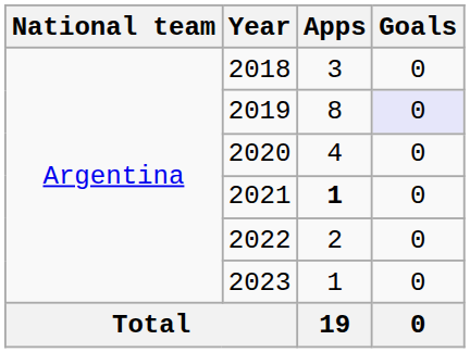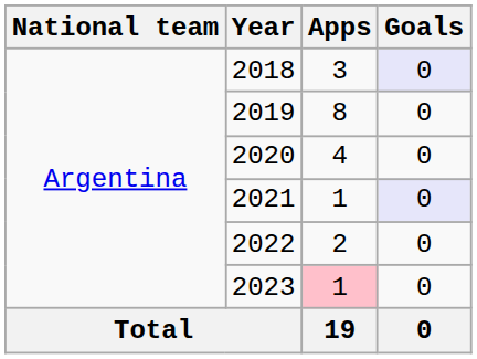2018 | Goals: no background -> lavender background
2019 | Goals: lavender background -> no background
2021 | Apps: bold -> normal
2021 | Goals: no background -> lavender background
2023 | Apps: no background -> pink background
